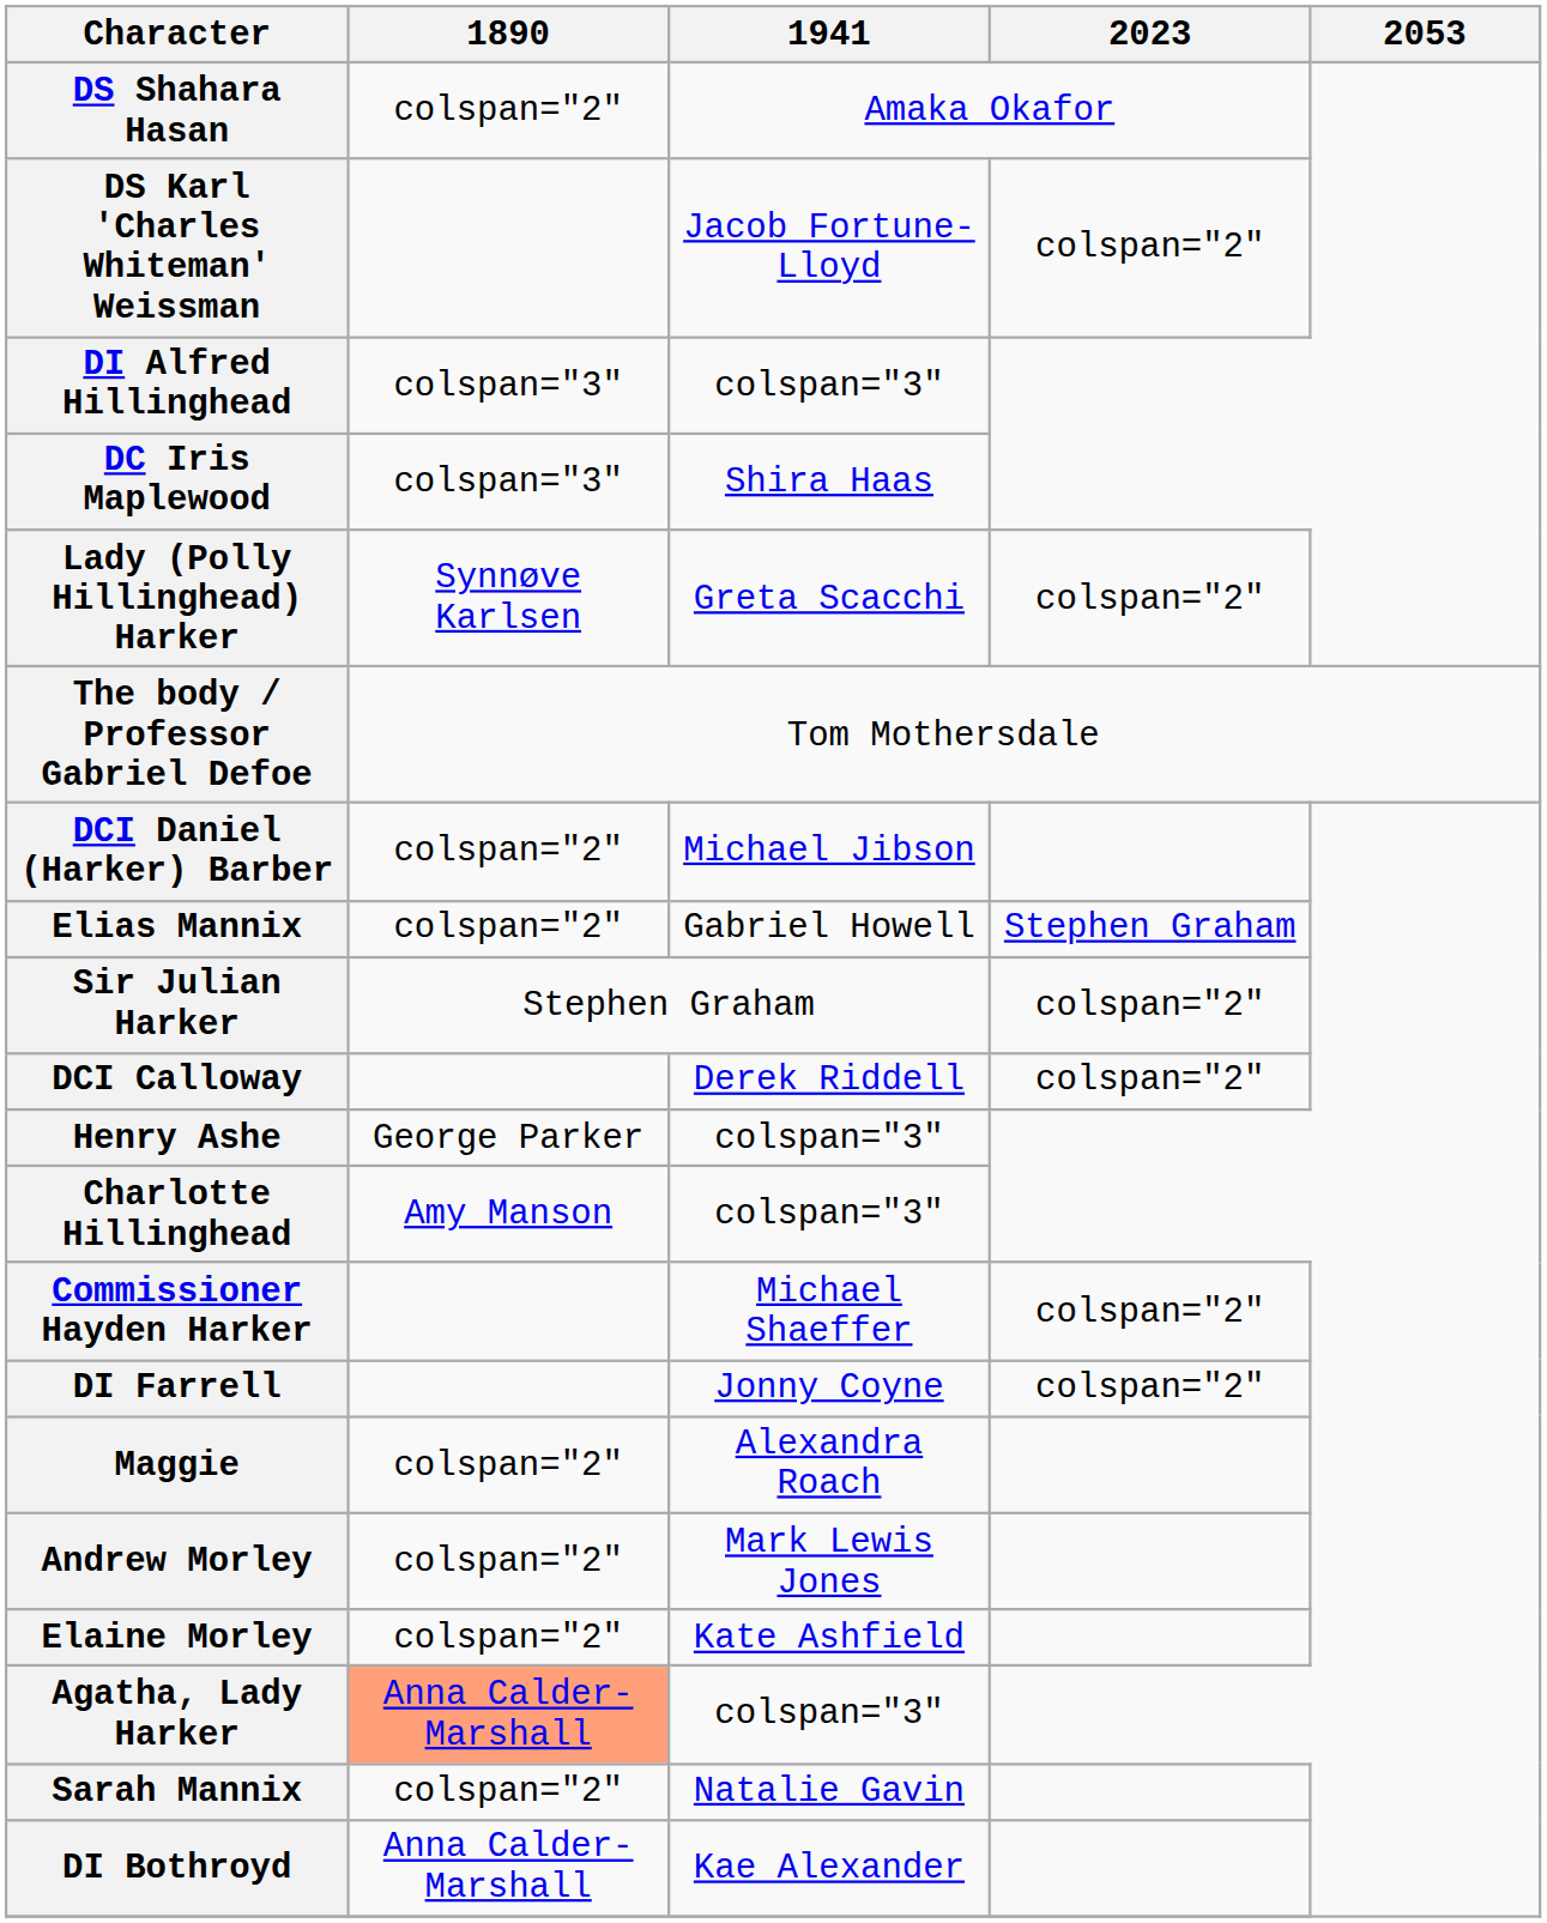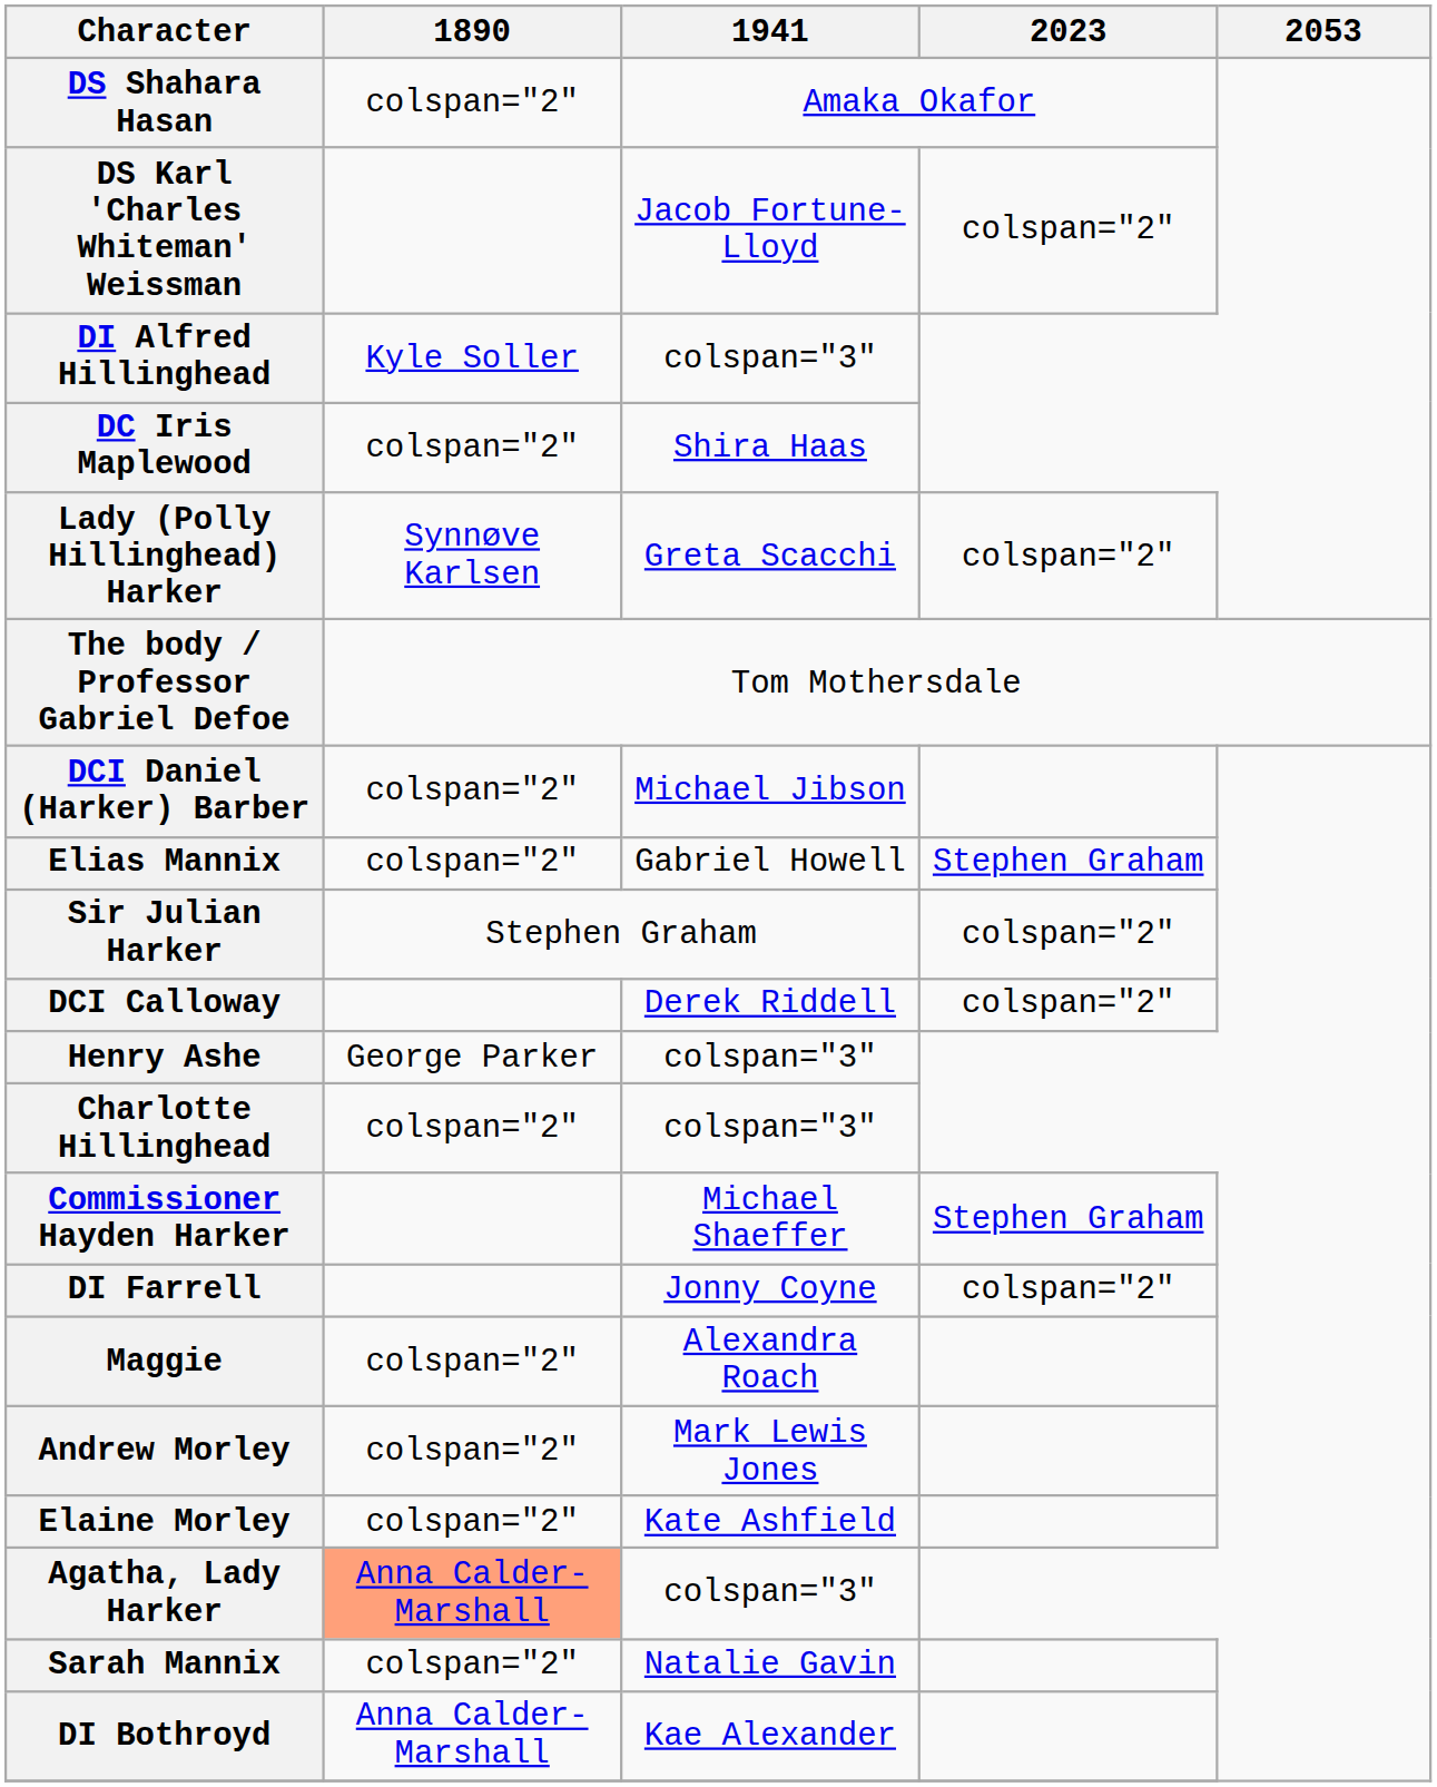DI Alfred Hillinghead | 1890: colspan="3" -> Kyle Soller
DC Iris Maplewood | 1890: colspan="3" -> colspan="2"
Charlotte Hillinghead | 1890: Amy Manson -> colspan="2"
Commissioner Hayden Harker | 2023: colspan="2" -> Stephen Graham
